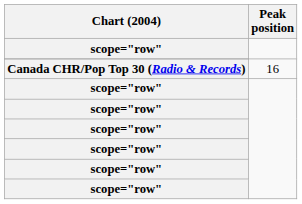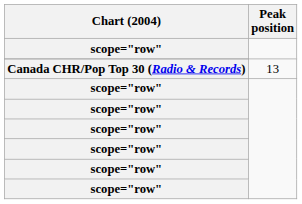Canada CHR/Pop Top 30 (Radio & Records) | Peak position: 16 -> 13
